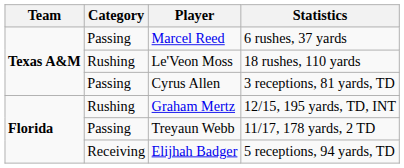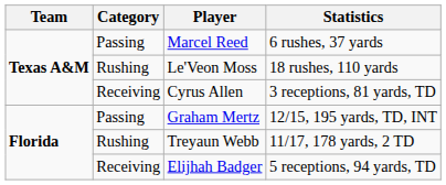Cyrus Allen | Category: Passing -> Receiving
Graham Mertz | Category: Rushing -> Passing
Treyaun Webb | Category: Passing -> Rushing
